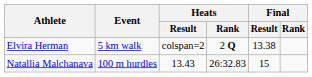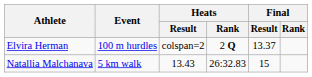Elvira Herman | Event: 5 km walk -> 100 m hurdles
Elvira Herman | Final / Result: 13.38 -> 13.37
Natallia Malchanava | Event: 100 m hurdles -> 5 km walk
